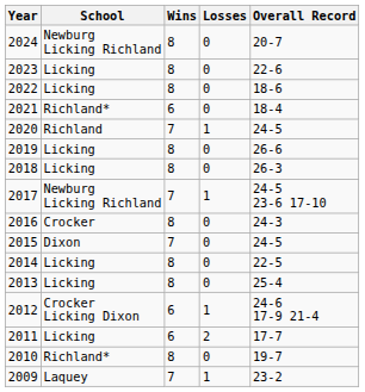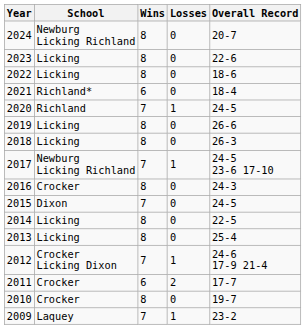2012 | Wins: 6 -> 7
2011 | School: Licking -> Crocker
2010 | School: Richland* -> Crocker
